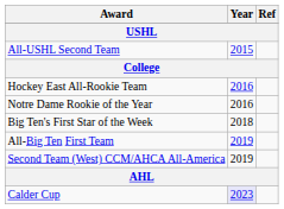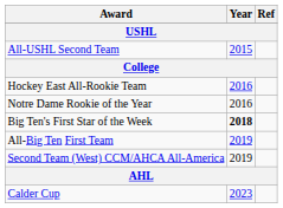Big Ten's First Star of the Week | Year: normal -> bold
Calder Cup | Year: lavender background -> no background
